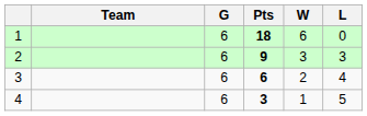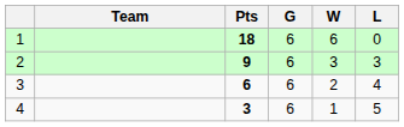columns swapped: Pts <-> G
